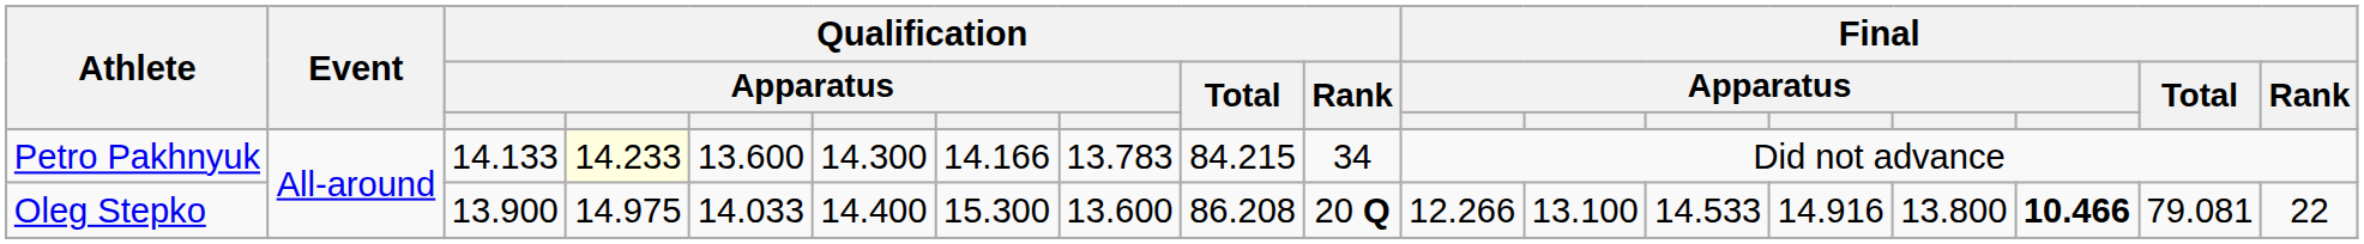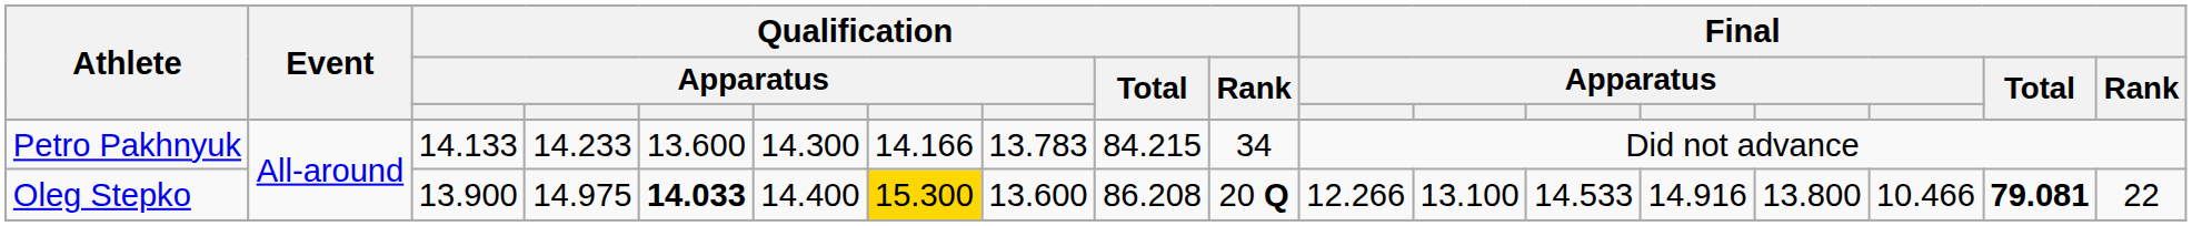row 4 | column 4: lightyellow background -> no background
row 5 | column 5: normal -> bold
row 5 | column 7: no background -> gold background
row 5 | column 16: bold -> normal
row 5 | Final / Total: normal -> bold
